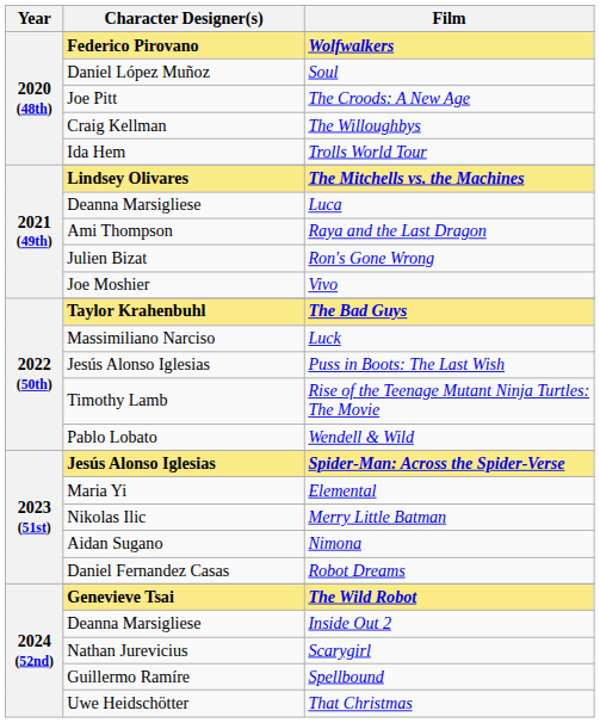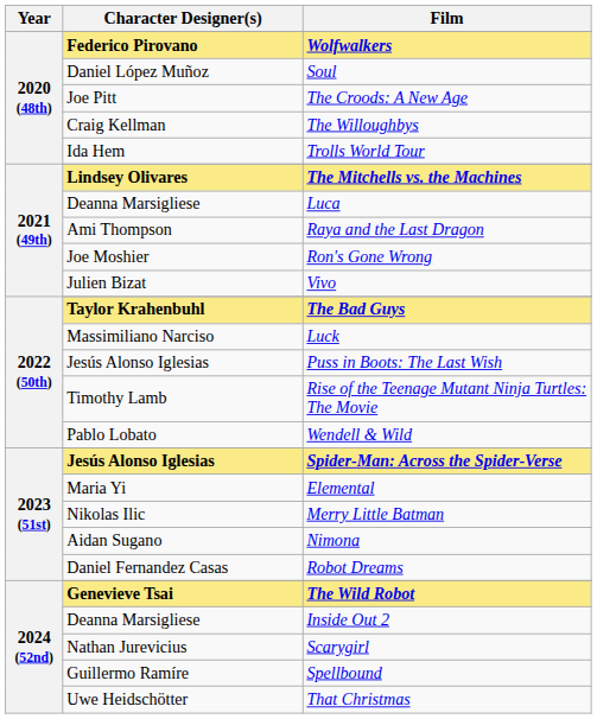Ron's Gone Wrong | Character Designer(s): Julien Bizat -> Joe Moshier
Vivo | Character Designer(s): Joe Moshier -> Julien Bizat
